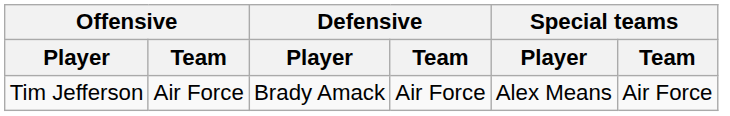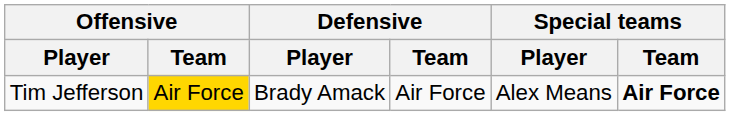Tim Jefferson | Offensive / Team: no background -> gold background
Tim Jefferson | Special teams / Team: normal -> bold
